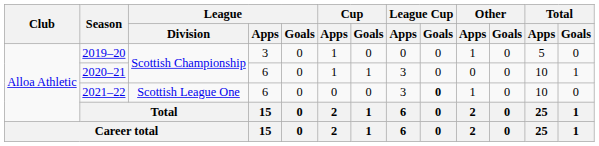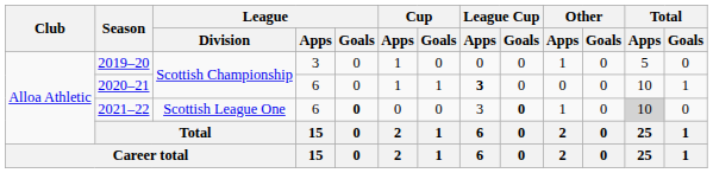2020–21 | League Cup / Apps: normal -> bold
2021–22 | League / Goals: normal -> bold
2021–22 | Total / Apps: no background -> lightgrey background
